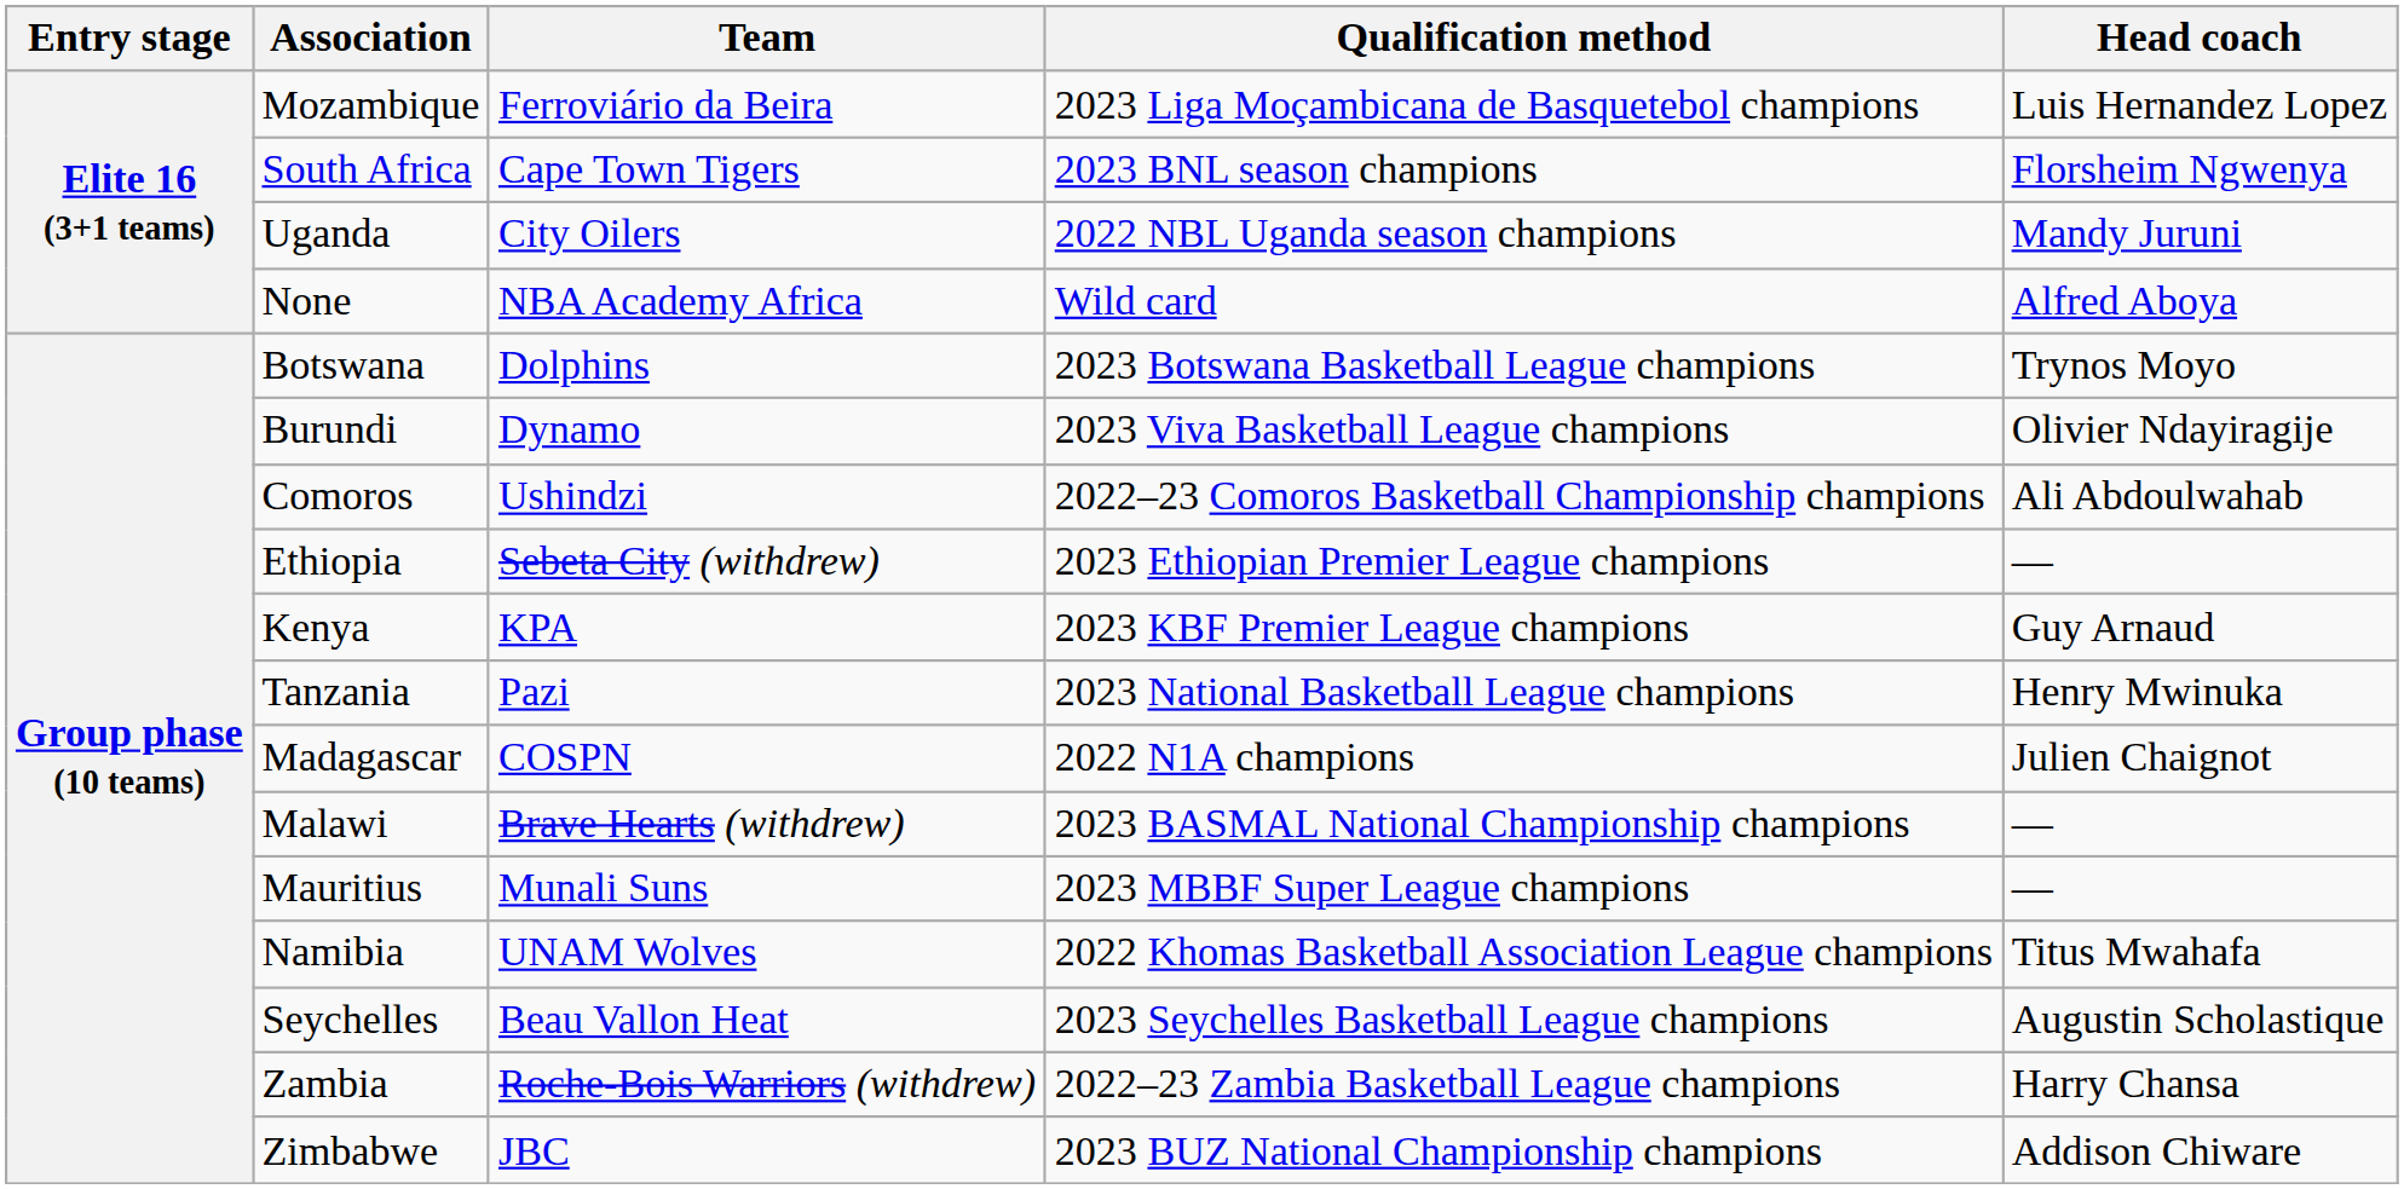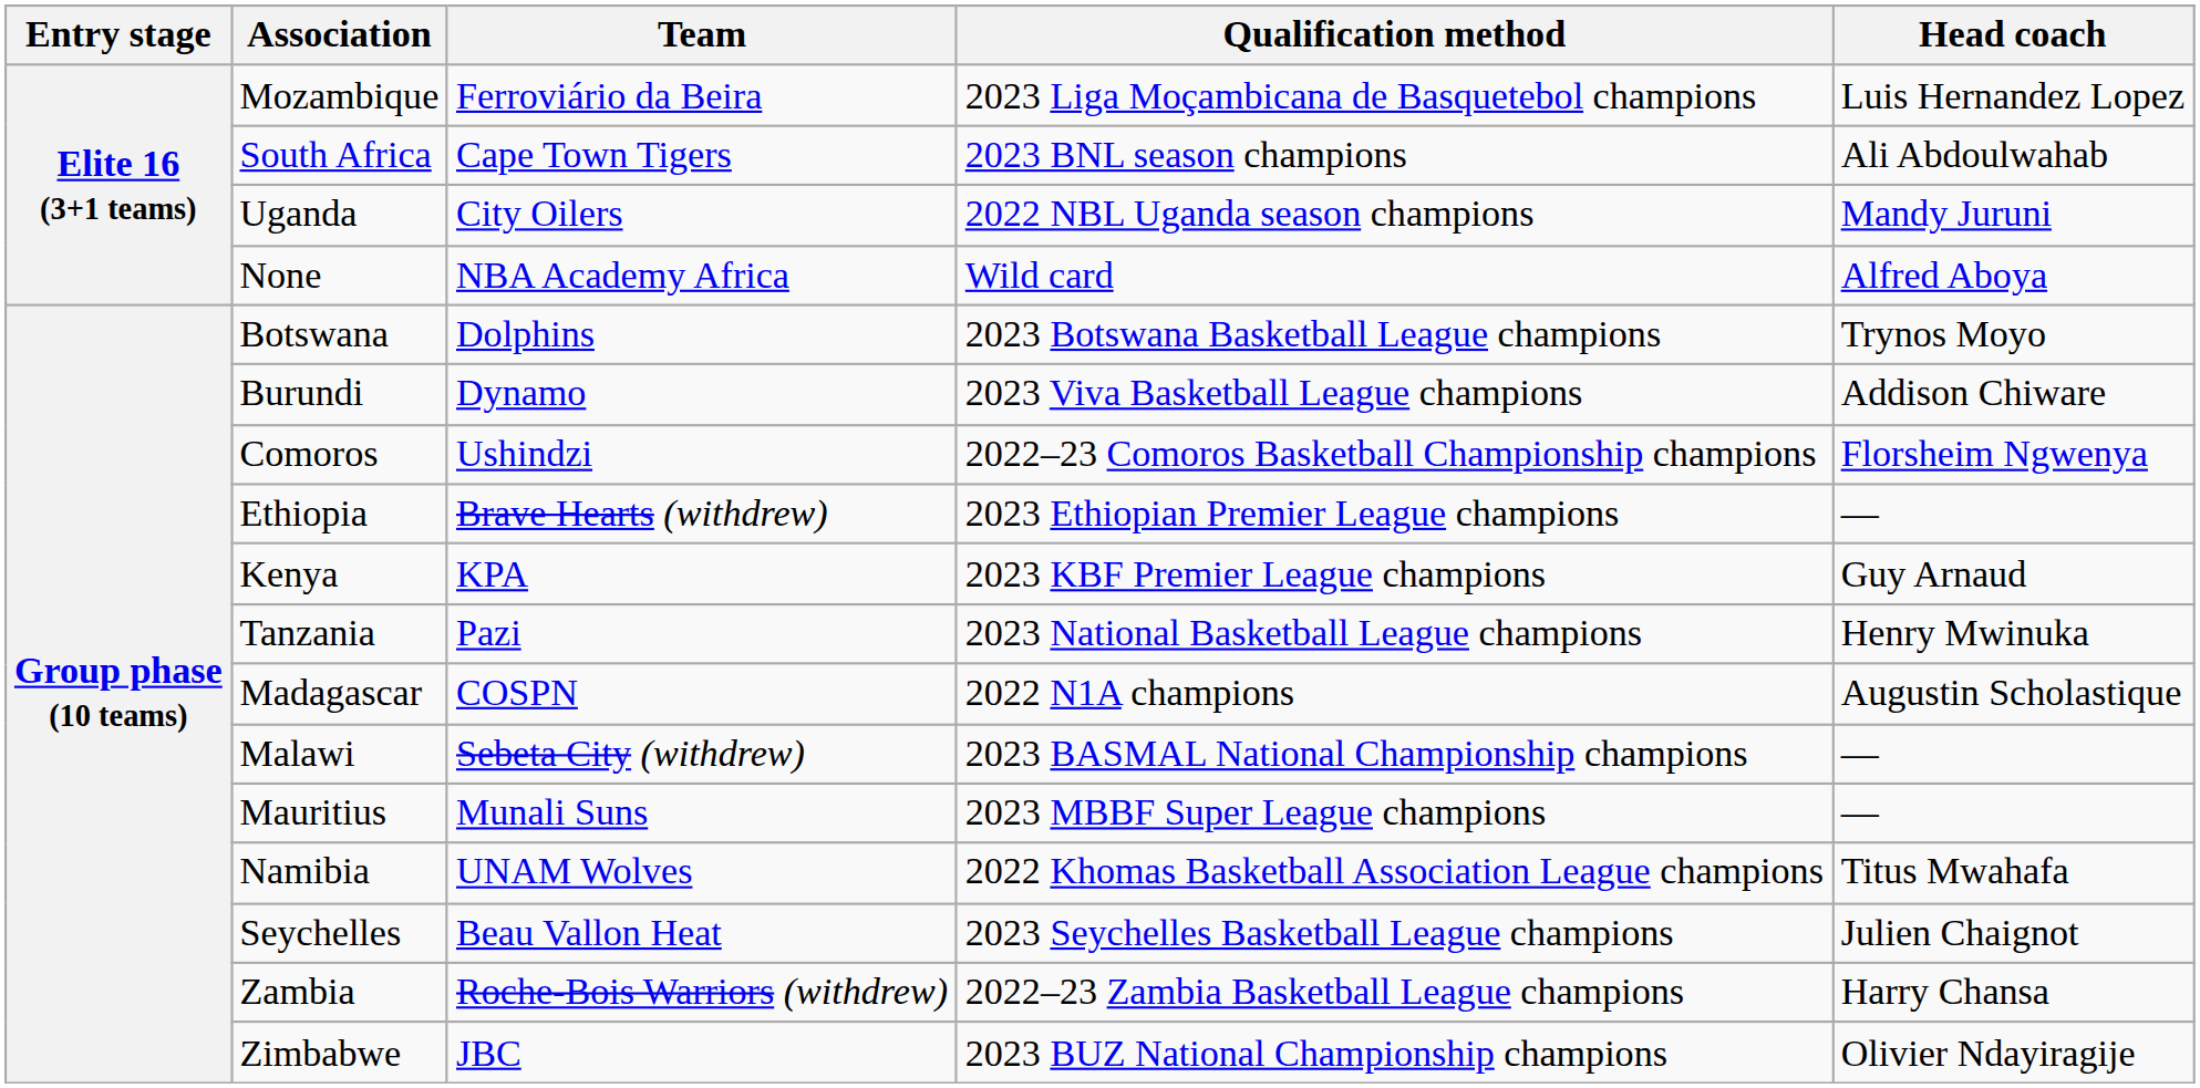South Africa | Head coach: Florsheim Ngwenya -> Ali Abdoulwahab
Burundi | Head coach: Olivier Ndayiragije -> Addison Chiware
Comoros | Head coach: Ali Abdoulwahab -> Florsheim Ngwenya
Ethiopia | Team: Sebeta City (withdrew) -> Brave Hearts (withdrew)
Madagascar | Head coach: Julien Chaignot -> Augustin Scholastique
Malawi | Team: Brave Hearts (withdrew) -> Sebeta City (withdrew)
Seychelles | Head coach: Augustin Scholastique -> Julien Chaignot
Zimbabwe | Head coach: Addison Chiware -> Olivier Ndayiragije
